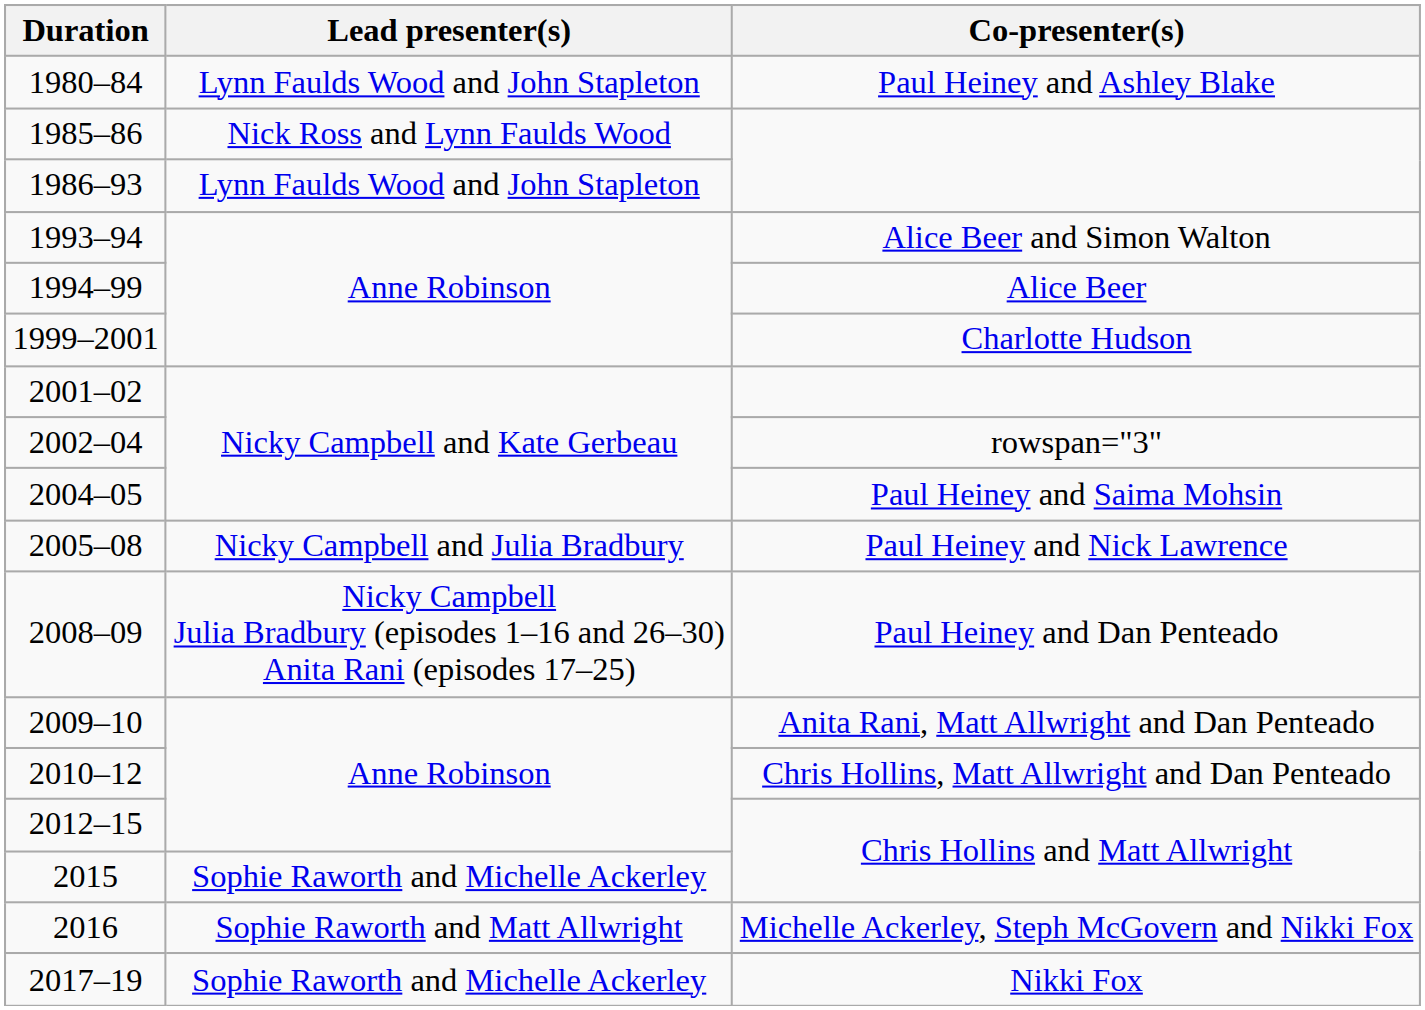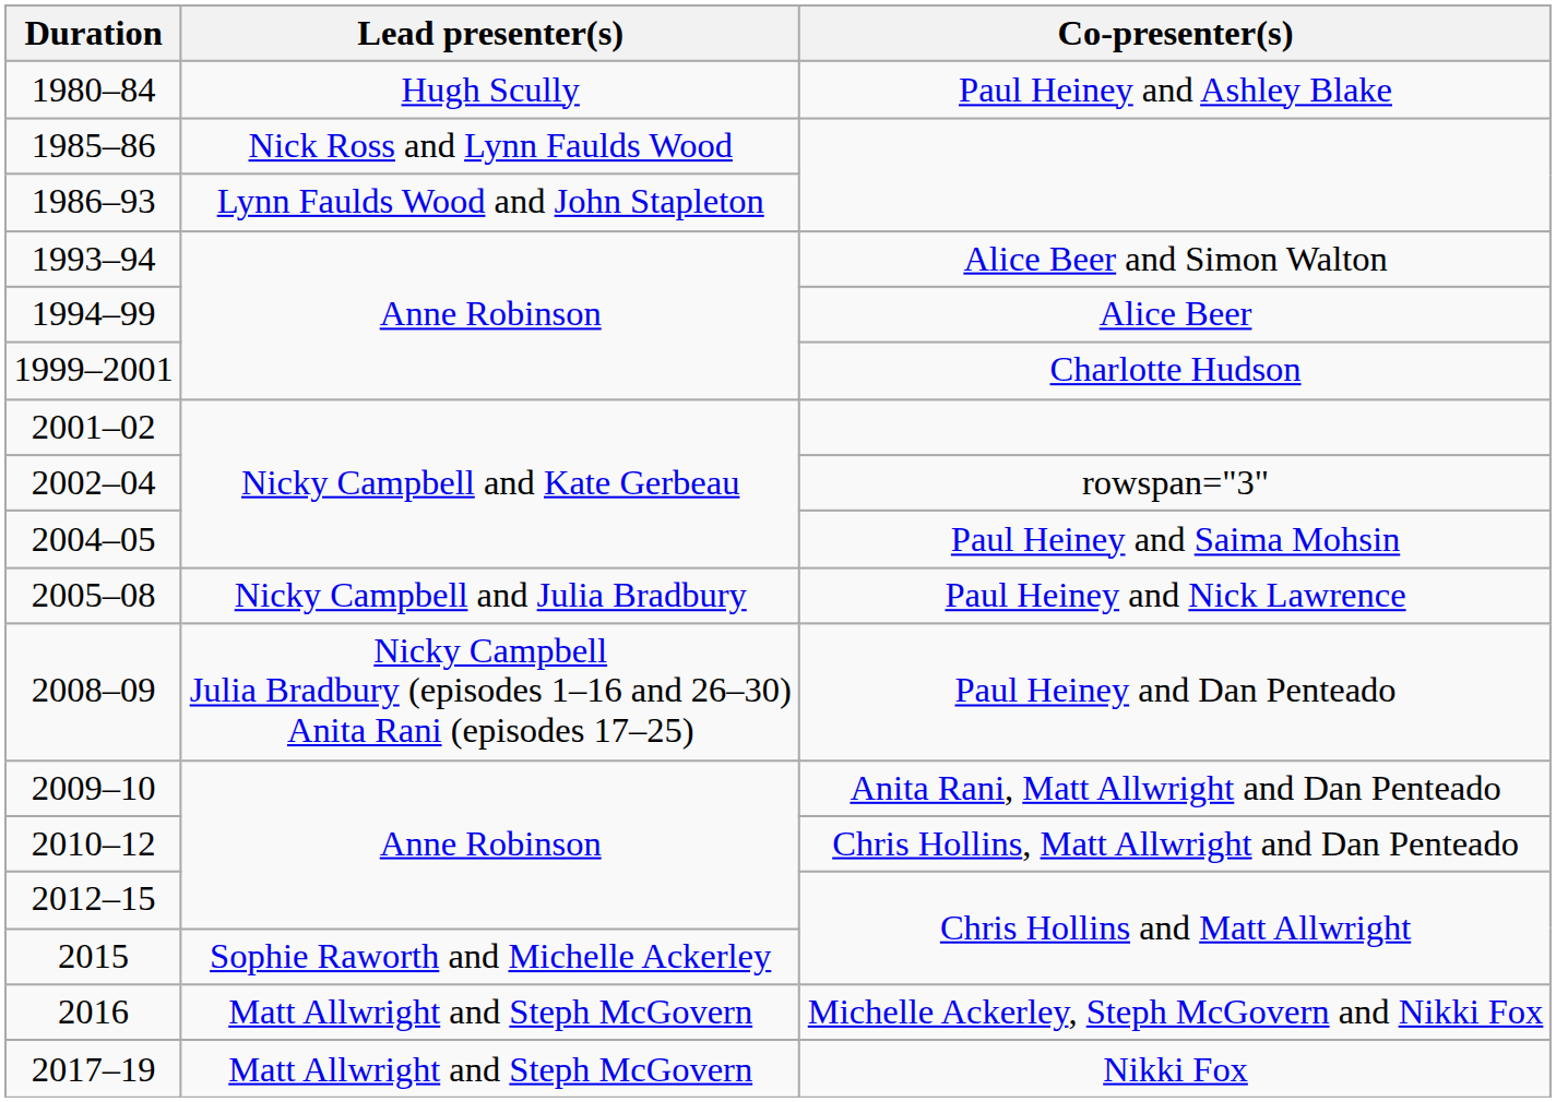1980–84 | Lead presenter(s): Lynn Faulds Wood and John Stapleton -> Hugh Scully
2016 | Lead presenter(s): Sophie Raworth and Matt Allwright -> Matt Allwright and Steph McGovern
2017–19 | Lead presenter(s): Sophie Raworth and Michelle Ackerley -> Matt Allwright and Steph McGovern
